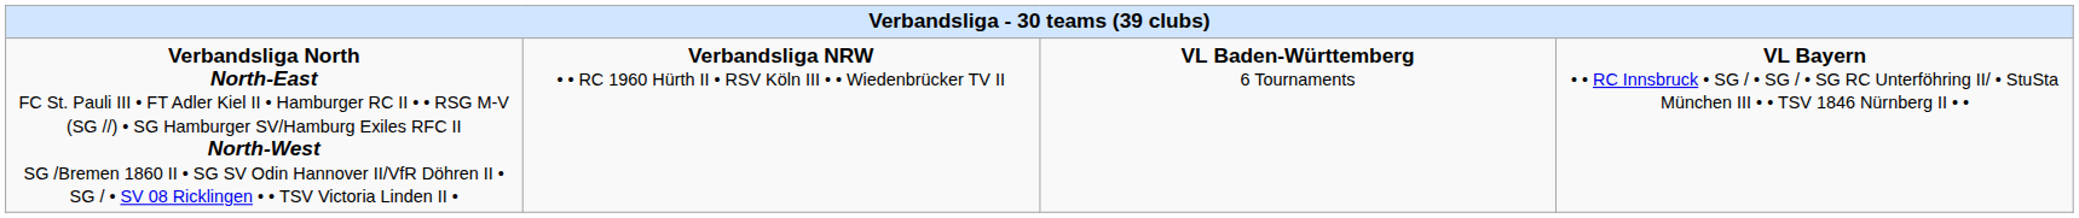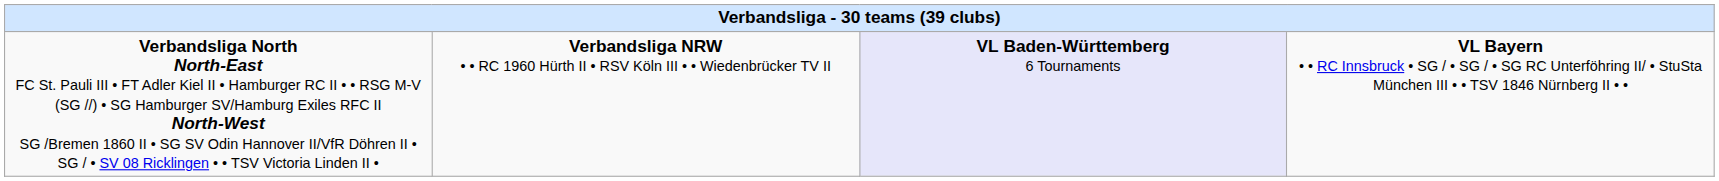row 2 | column 3: no background -> lavender background
